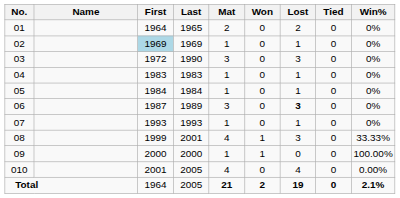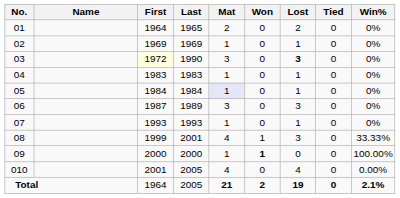02 | First: lightblue background -> no background
03 | First: no background -> lightyellow background
03 | Lost: normal -> bold
05 | Mat: no background -> lavender background
06 | Lost: bold -> normal
09 | Won: normal -> bold
